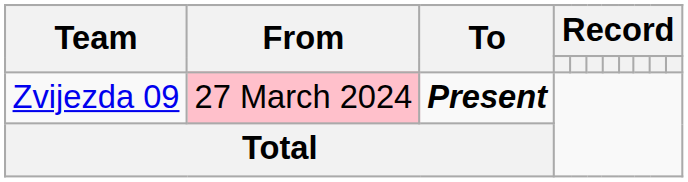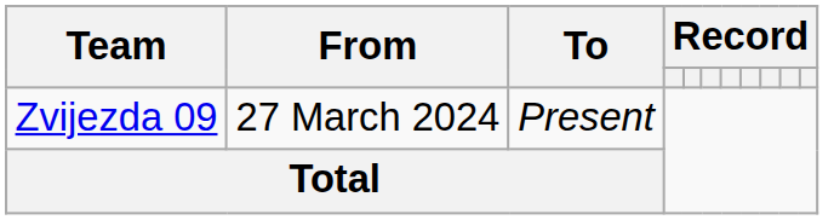Zvijezda 09 | From: pink background -> no background
Zvijezda 09 | To: bold -> normal
